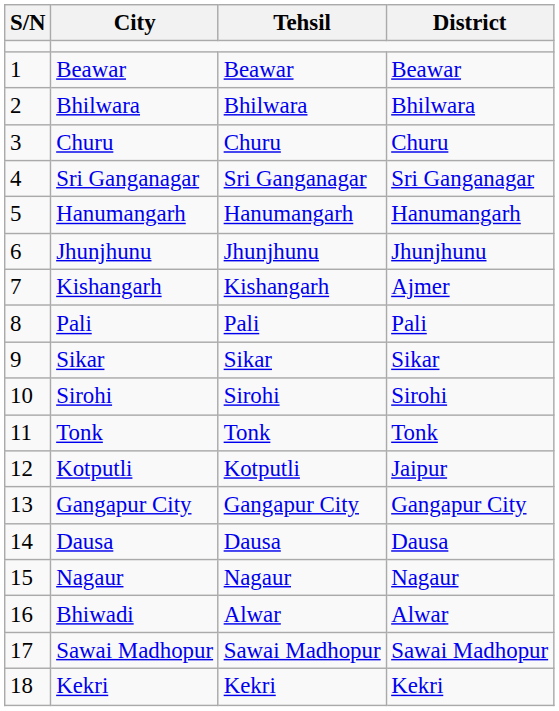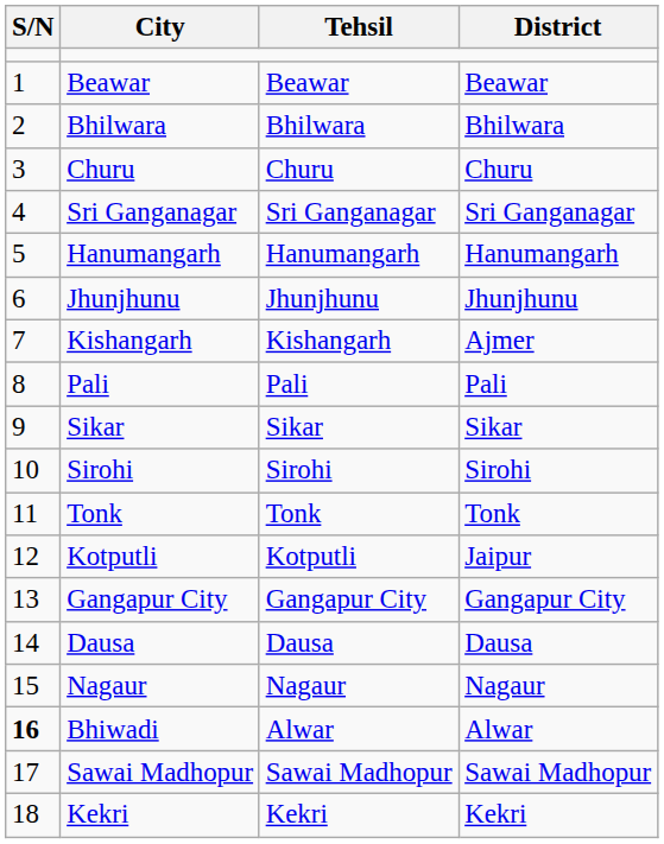Bhiwadi | S/N: normal -> bold
